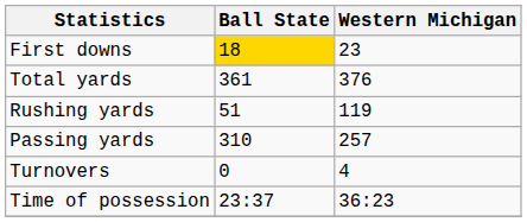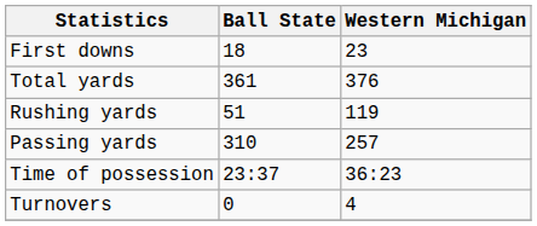First downs | Ball State: gold background -> no background
rows swapped: Turnovers <-> Time of possession
